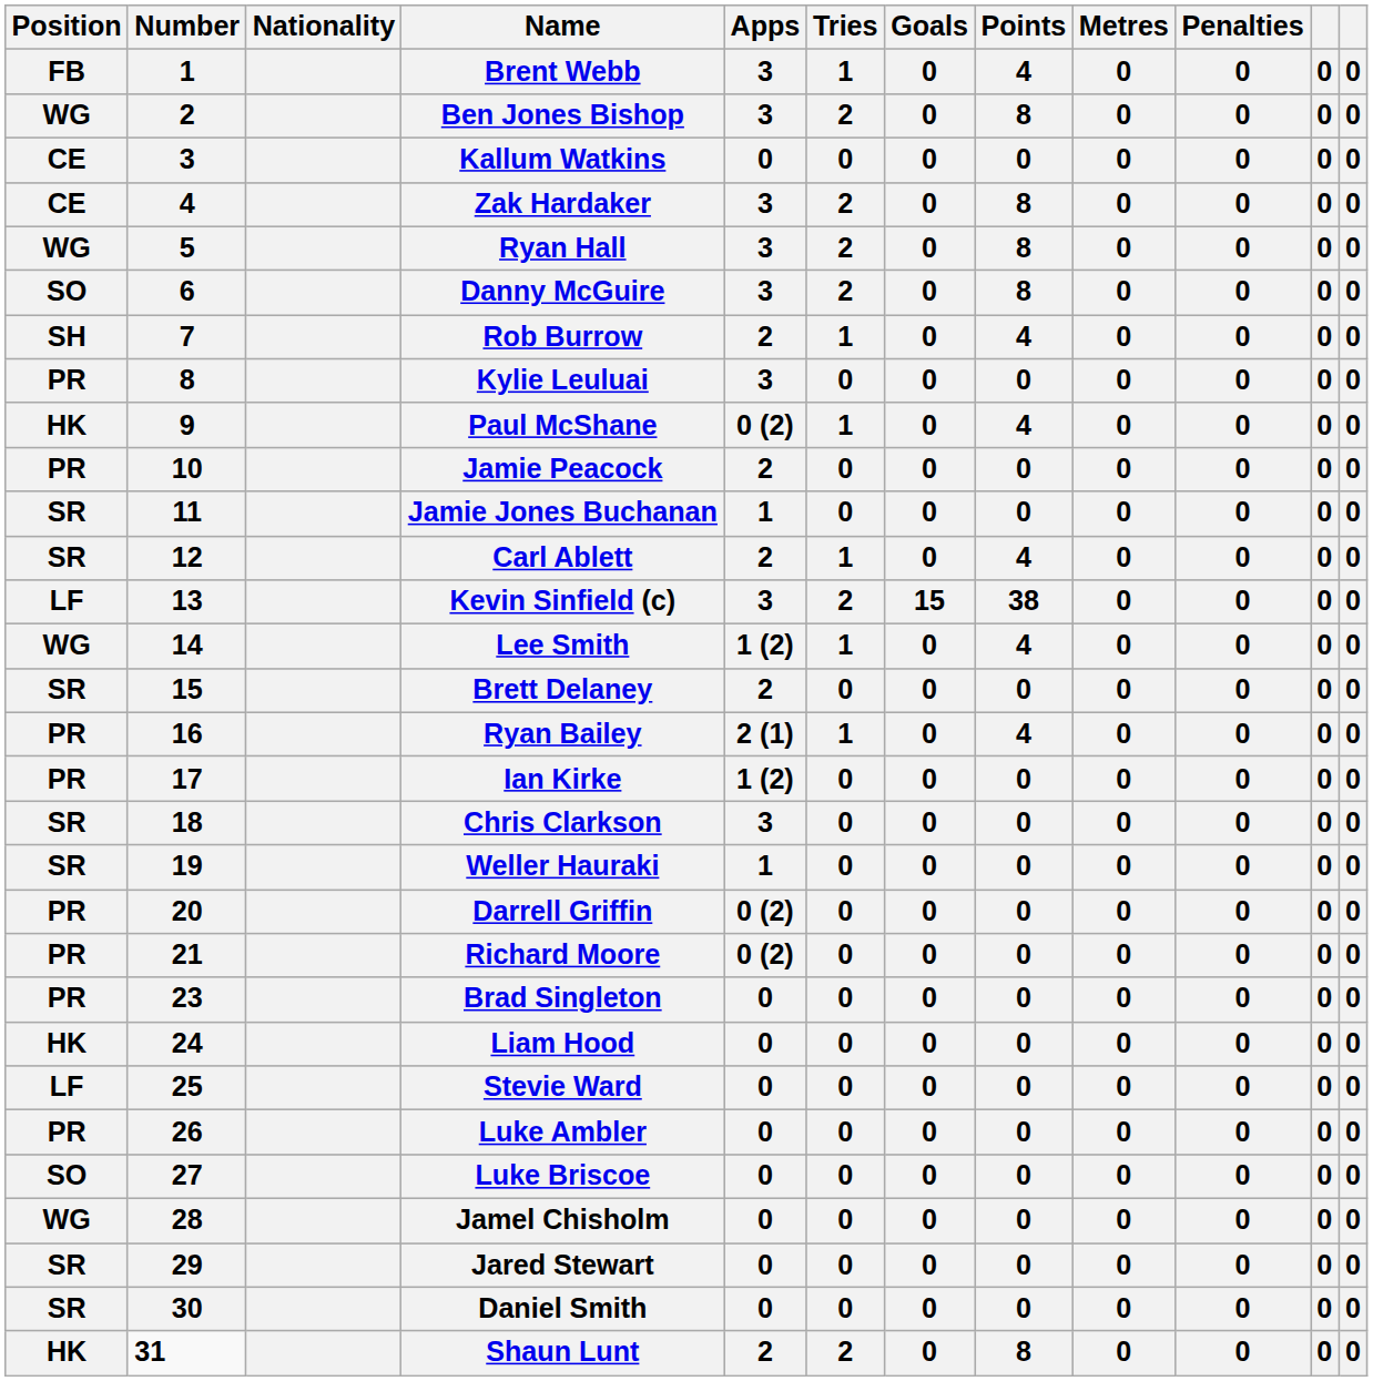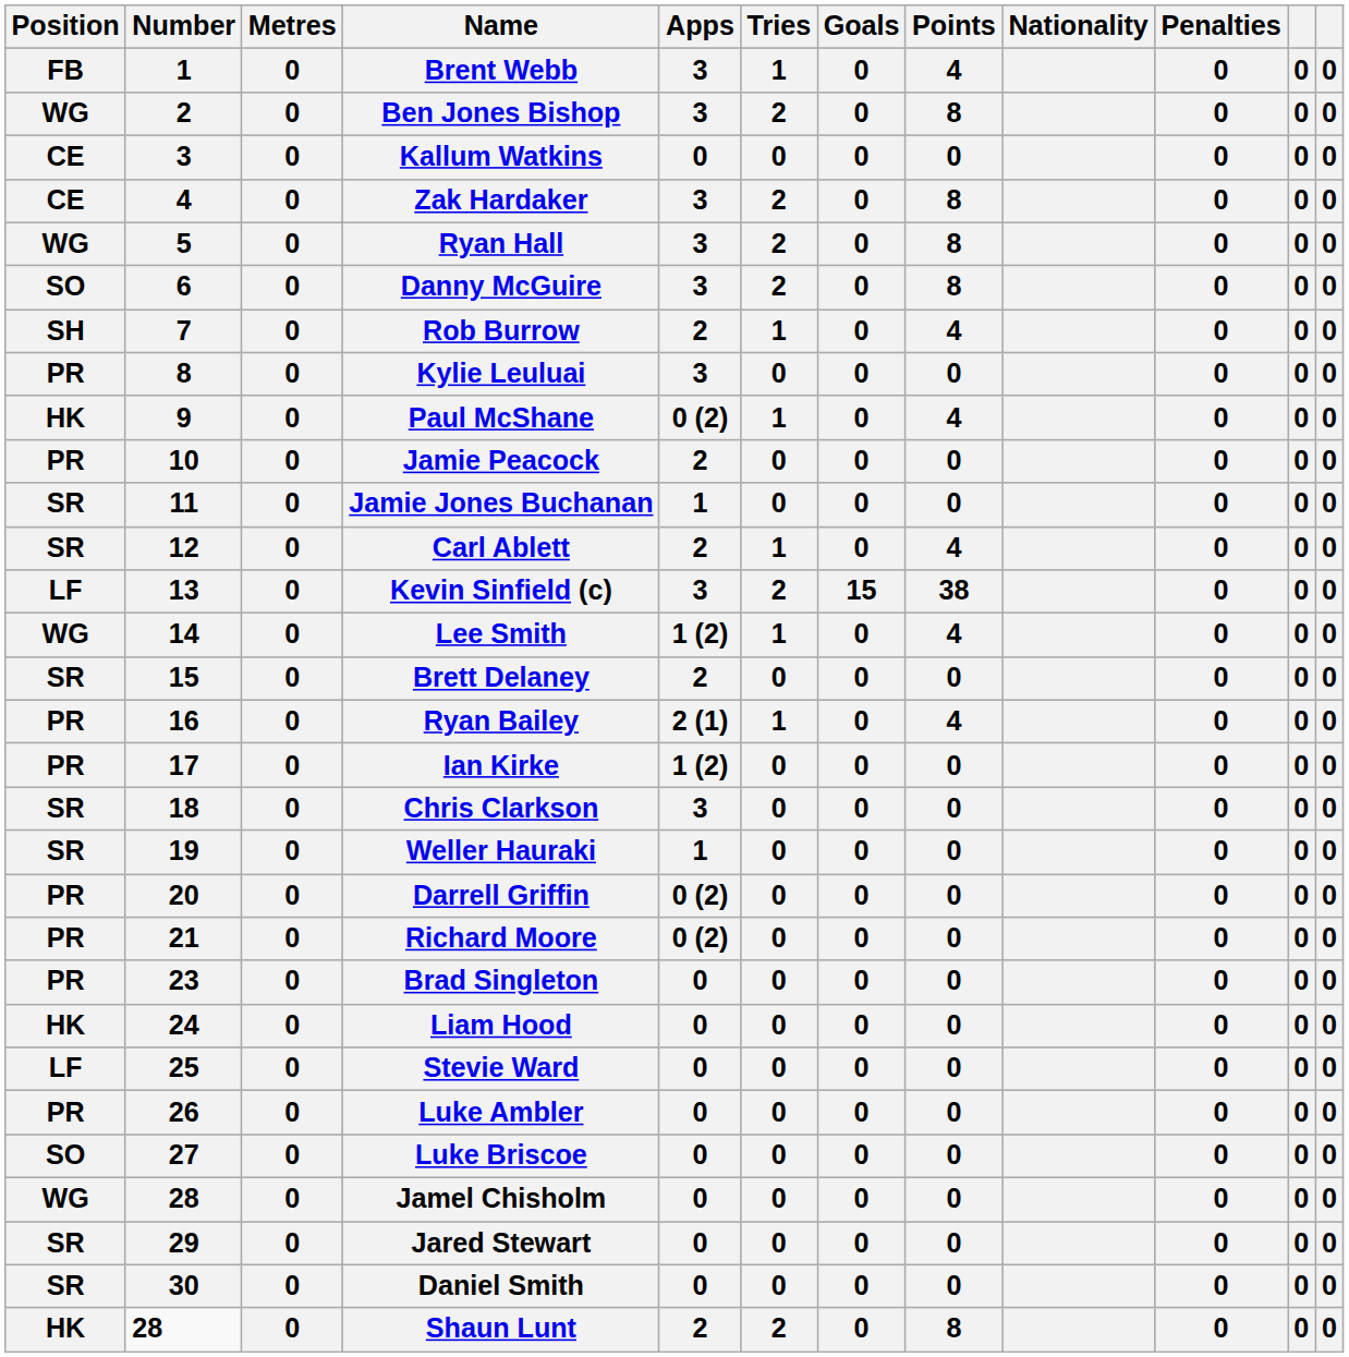columns swapped: Nationality <-> Metres / 0
row 31 | column 2: 31 -> 28
